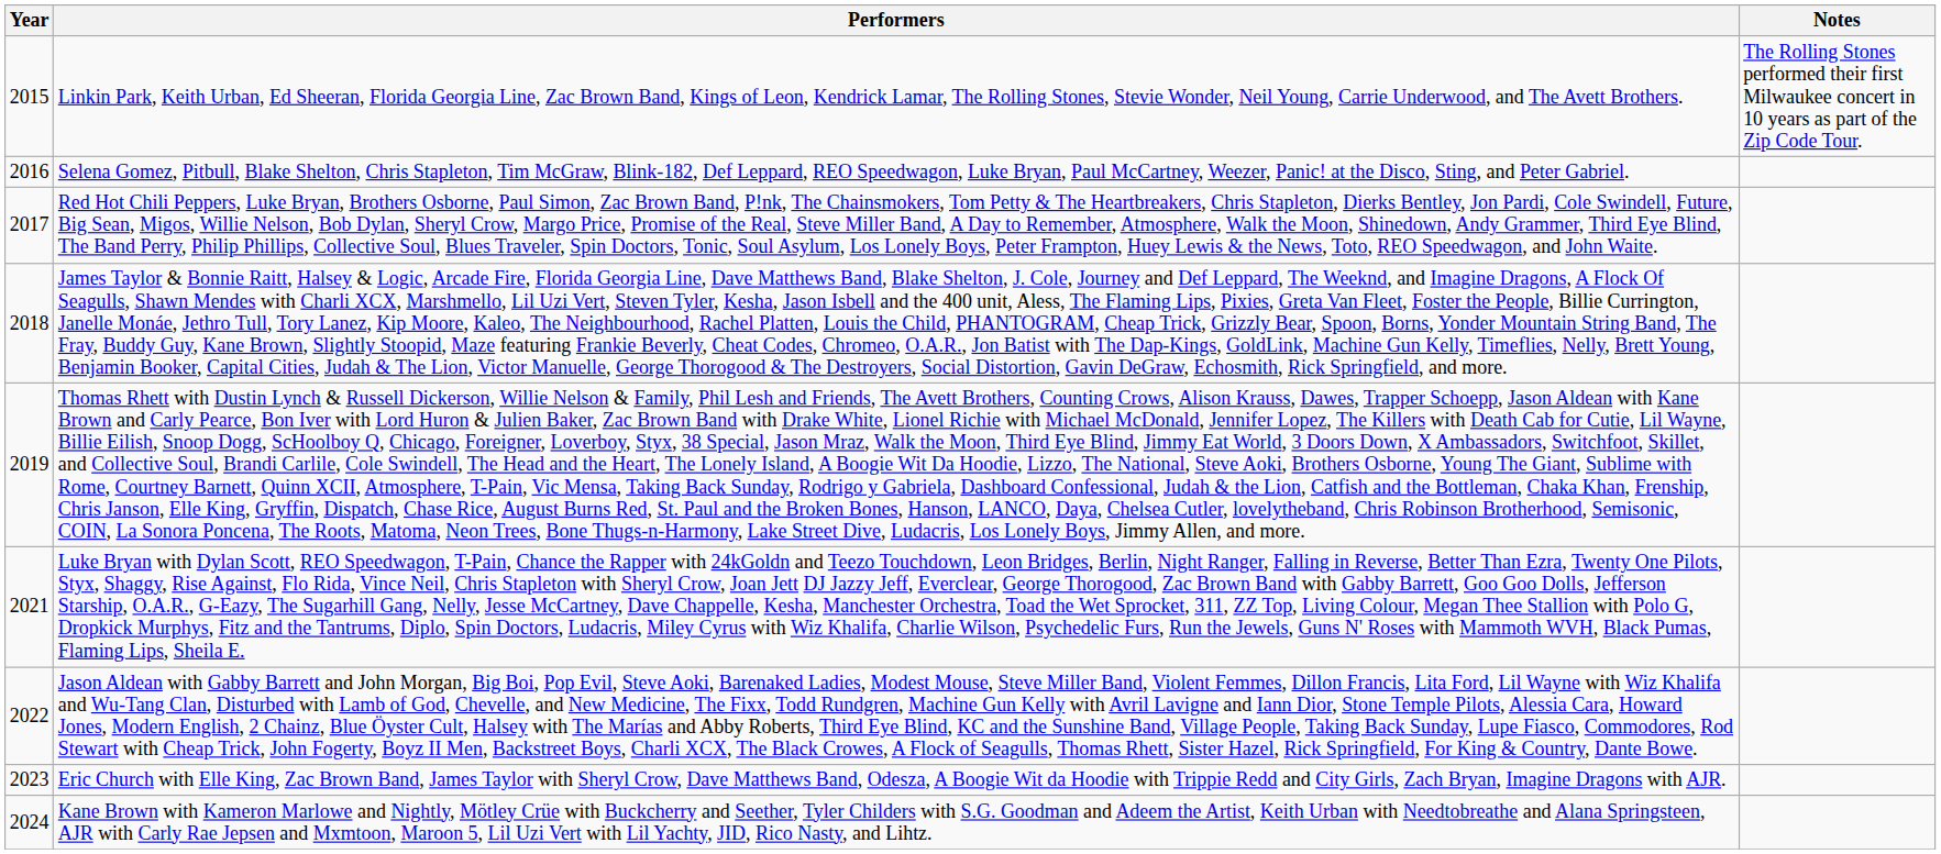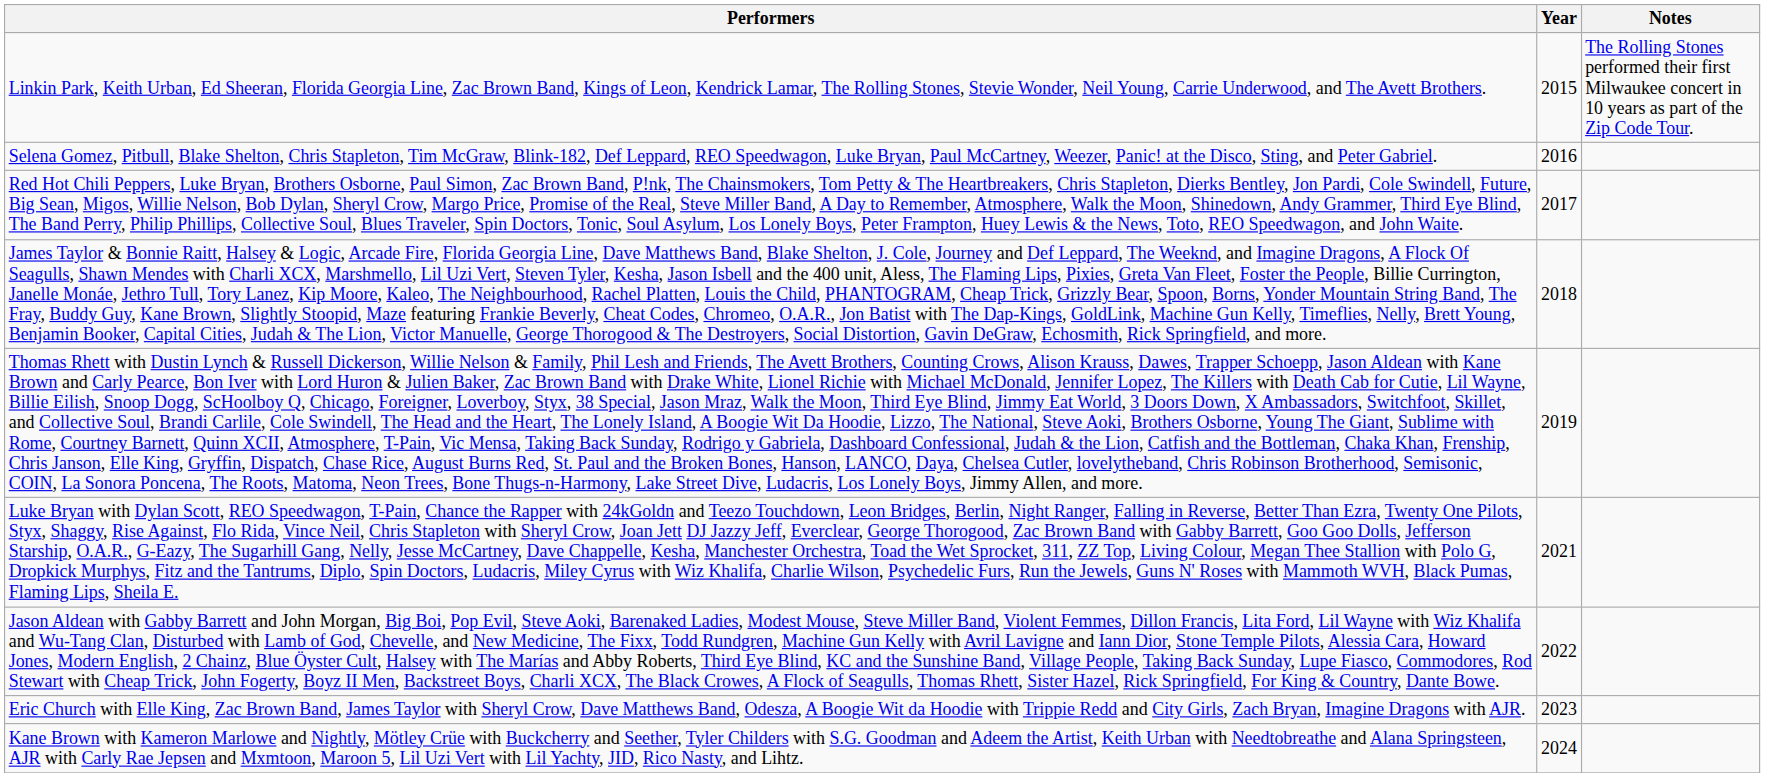columns swapped: Year <-> Performers
